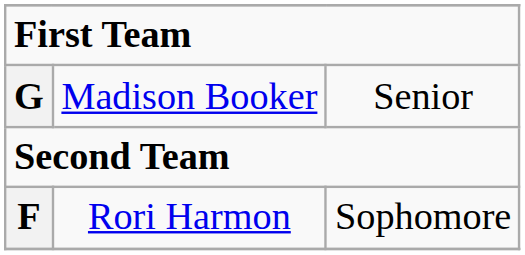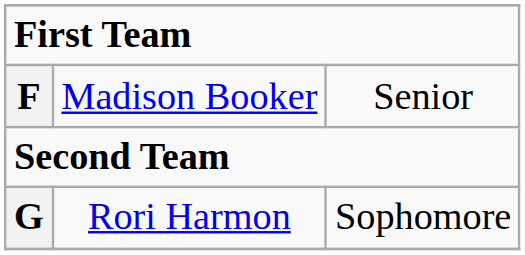Madison Booker | column 1: G -> F
Rori Harmon | column 1: F -> G
